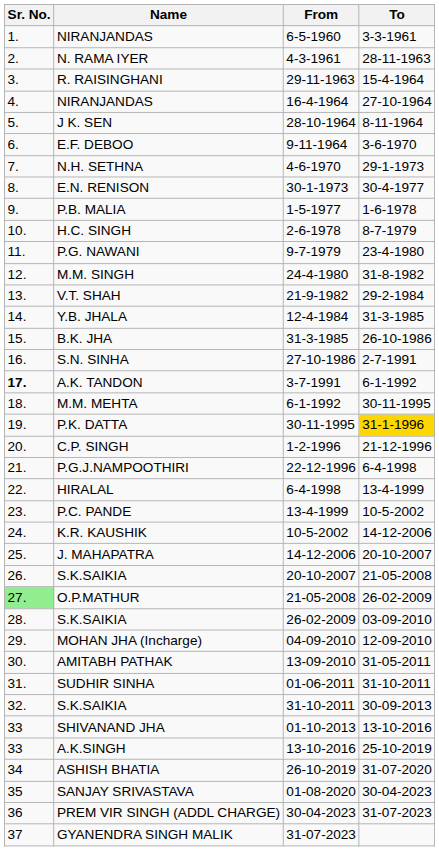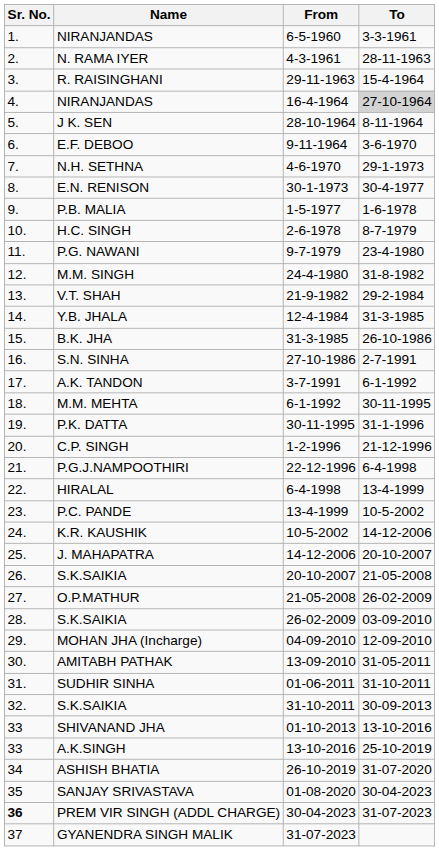NIRANJANDAS / 16-4-1964 | To: no background -> lightgrey background
A.K. TANDON | Sr. No.: bold -> normal
P.K. DATTA | To: gold background -> no background
O.P.MATHUR | Sr. No.: lightgreen background -> no background
PREM VIR SINGH (ADDL CHARGE) | Sr. No.: normal -> bold
